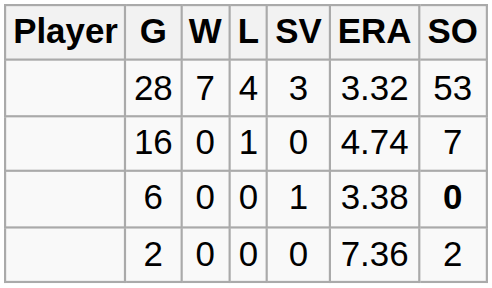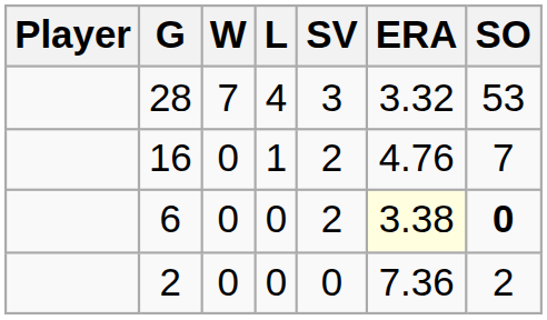16 | SV: 0 -> 2
16 | ERA: 4.74 -> 4.76
6 | SV: 1 -> 2
6 | ERA: no background -> lightyellow background
